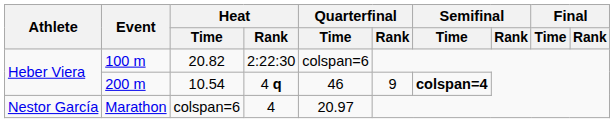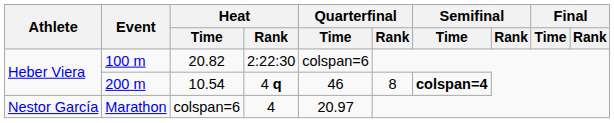200 m | Quarterfinal / Rank: 9 -> 8
